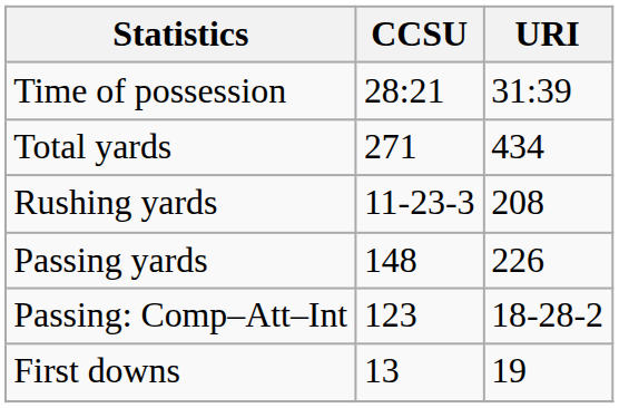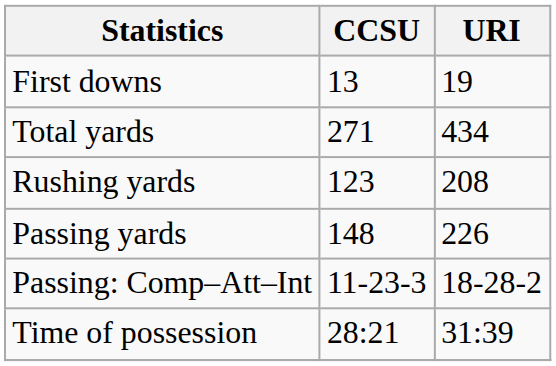rows swapped: First downs <-> Time of possession
Rushing yards | CCSU: 11-23-3 -> 123
Passing: Comp–Att–Int | CCSU: 123 -> 11-23-3
